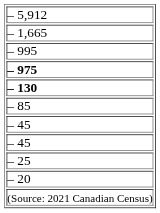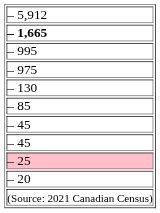– 1,665 | column 1: normal -> bold
– 975 | column 1: bold -> normal
– 130 | column 1: bold -> normal
– 25 | column 1: no background -> pink background
